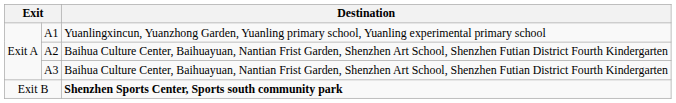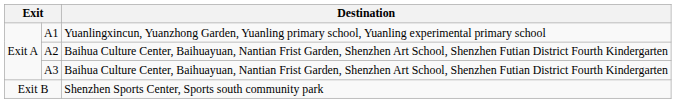Exit B | Destination: bold -> normal
